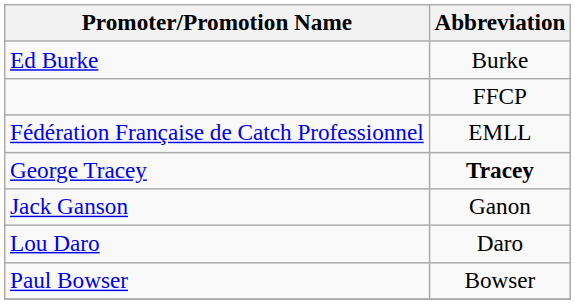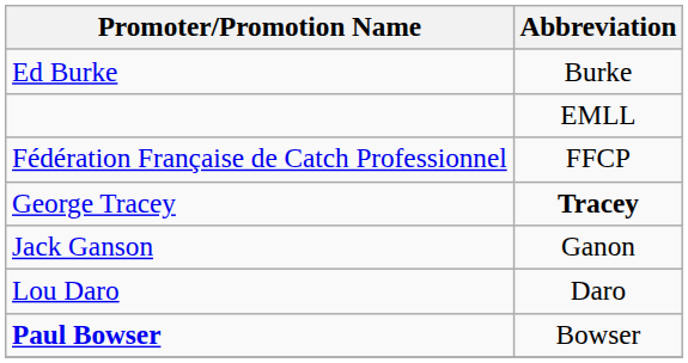row 3 | Abbreviation: FFCP -> EMLL
row 4 | Abbreviation: EMLL -> FFCP
row 8 | Promoter/Promotion Name: normal -> bold
